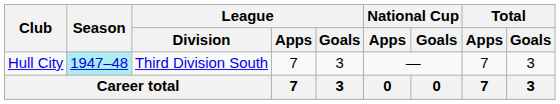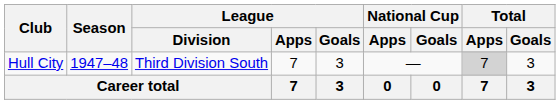Hull City | Season: paleturquoise background -> no background
Hull City | Total / Apps: no background -> lightgrey background
